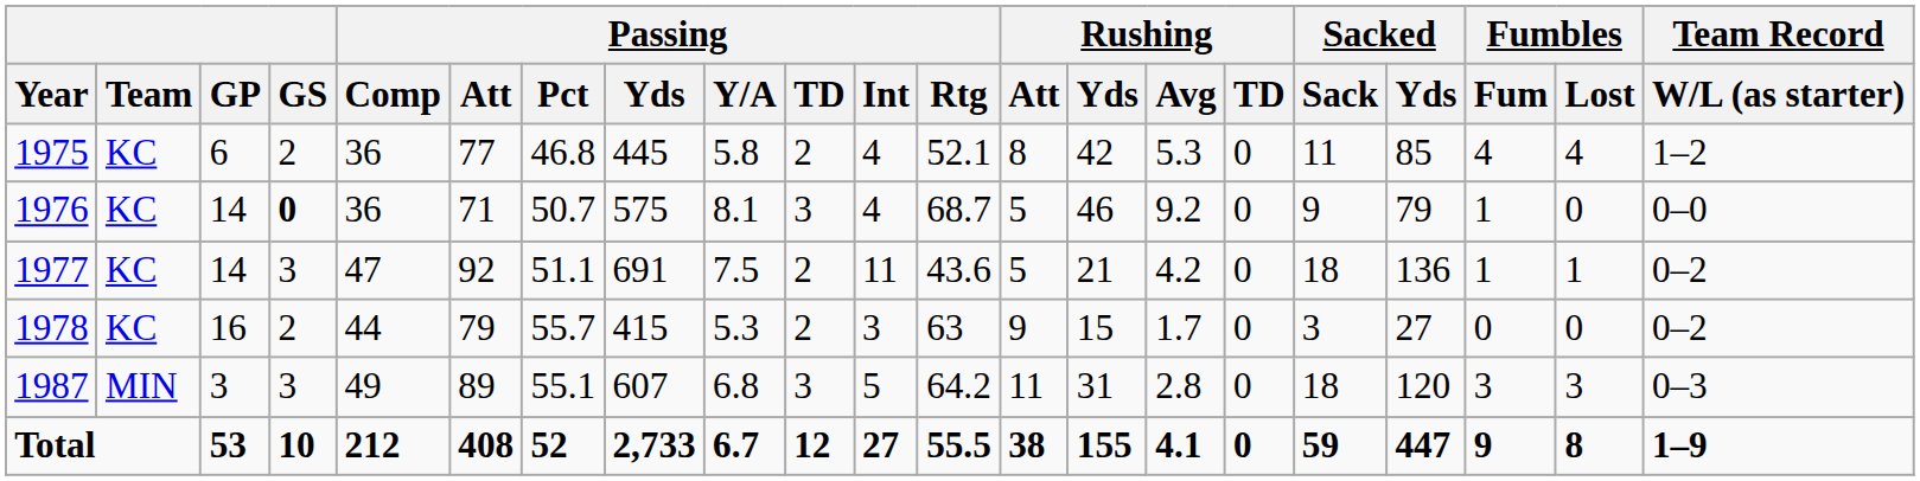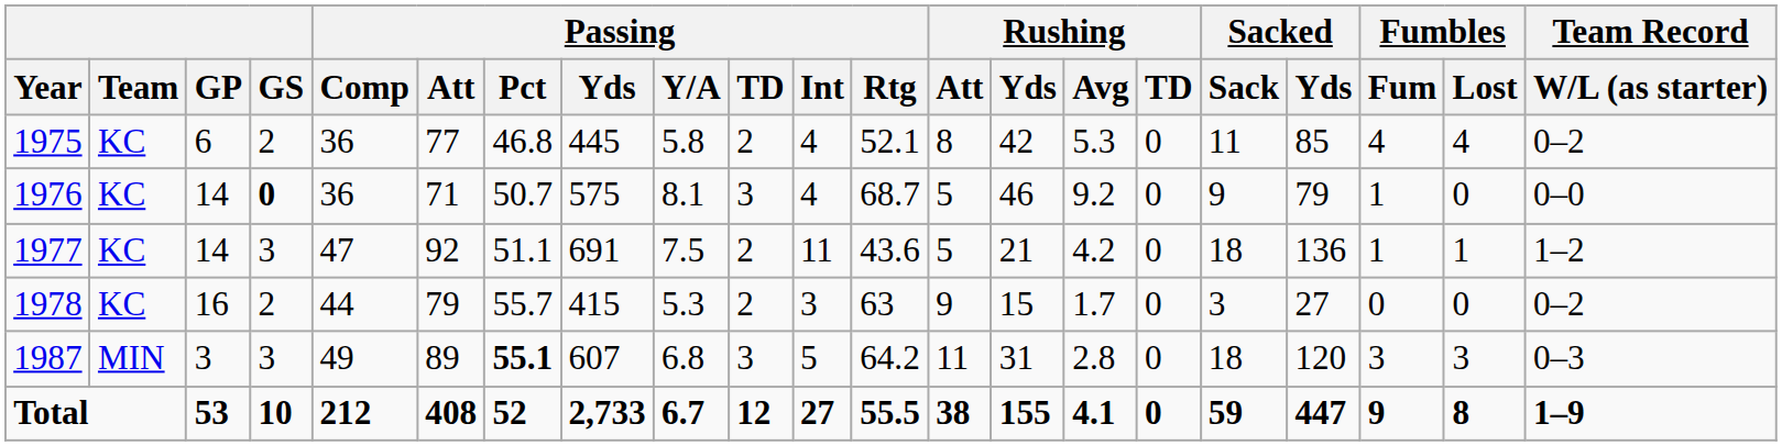1975 | Team Record / W/L (as starter): 1–2 -> 0–2
1977 | Team Record / W/L (as starter): 0–2 -> 1–2
1987 | Passing / Pct: normal -> bold
